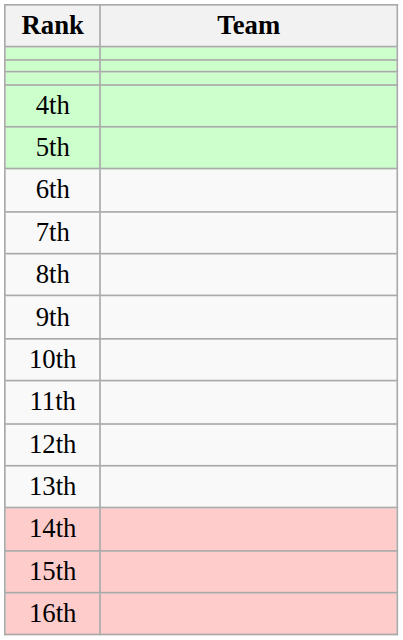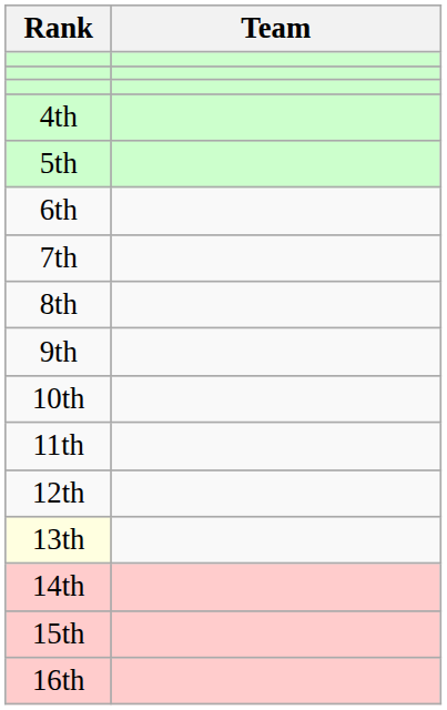row 14 | Rank: no background -> lightyellow background
